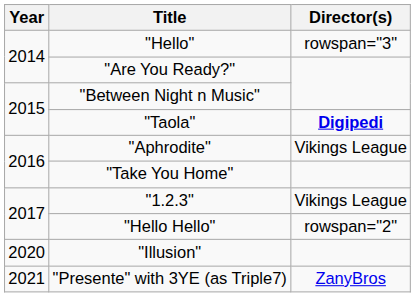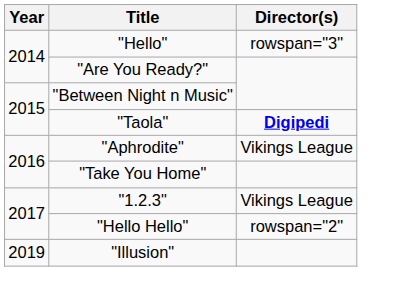"Illusion" | Year: 2020 -> 2019
- row: 2021 | "Presente" with 3YE (as Triple7) | ZanyBros
